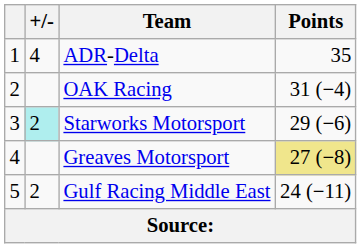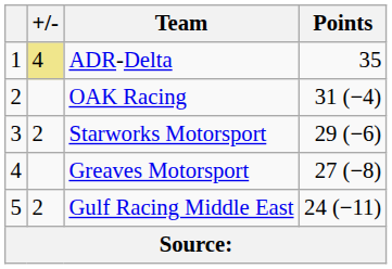ADR-Delta | +/-: no background -> khaki background
Starworks Motorsport | +/-: paleturquoise background -> no background
Greaves Motorsport | Points: khaki background -> no background
